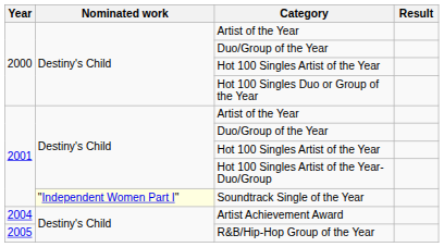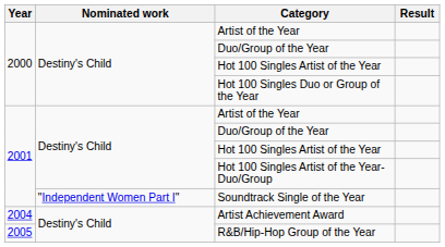Soundtrack Single of the Year | Nominated work: lightyellow background -> no background
